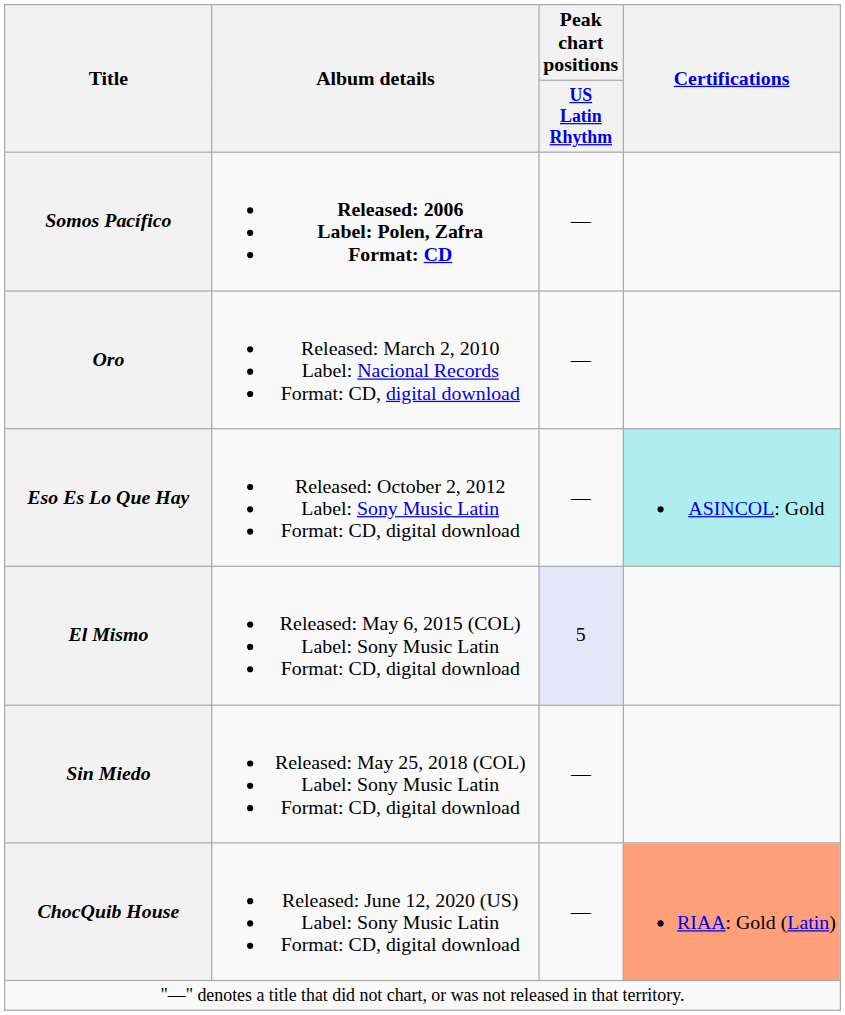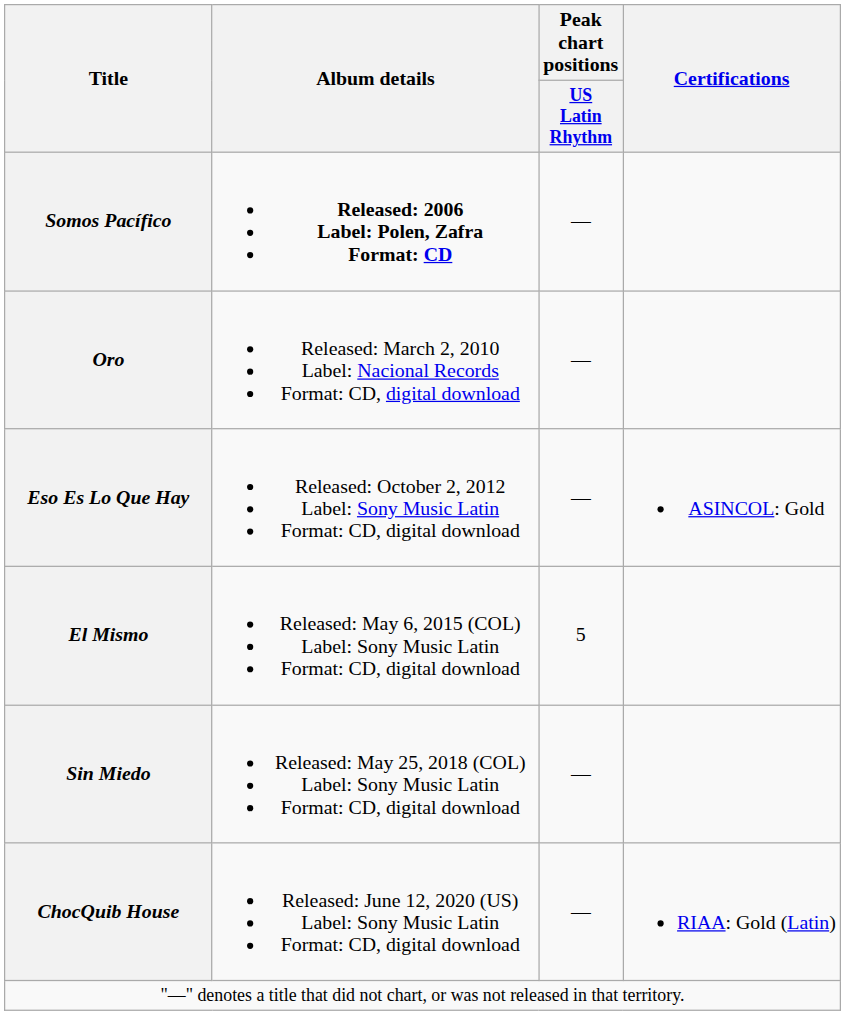Eso Es Lo Que Hay | Certifications: paleturquoise background -> no background
El Mismo | Peak chart positions / US Latin Rhythm: lavender background -> no background
ChocQuib House | Certifications: lightsalmon background -> no background
